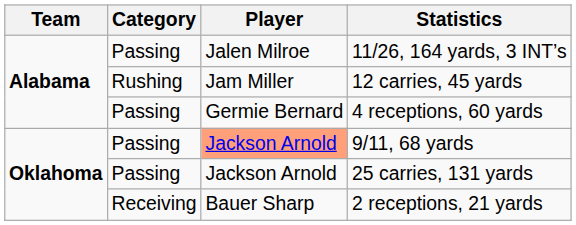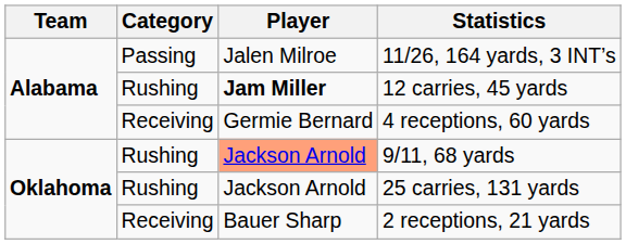12 carries, 45 yards | Player: normal -> bold
4 receptions, 60 yards | Category: Passing -> Receiving
9/11, 68 yards | Category: Passing -> Rushing
25 carries, 131 yards | Category: Passing -> Rushing
